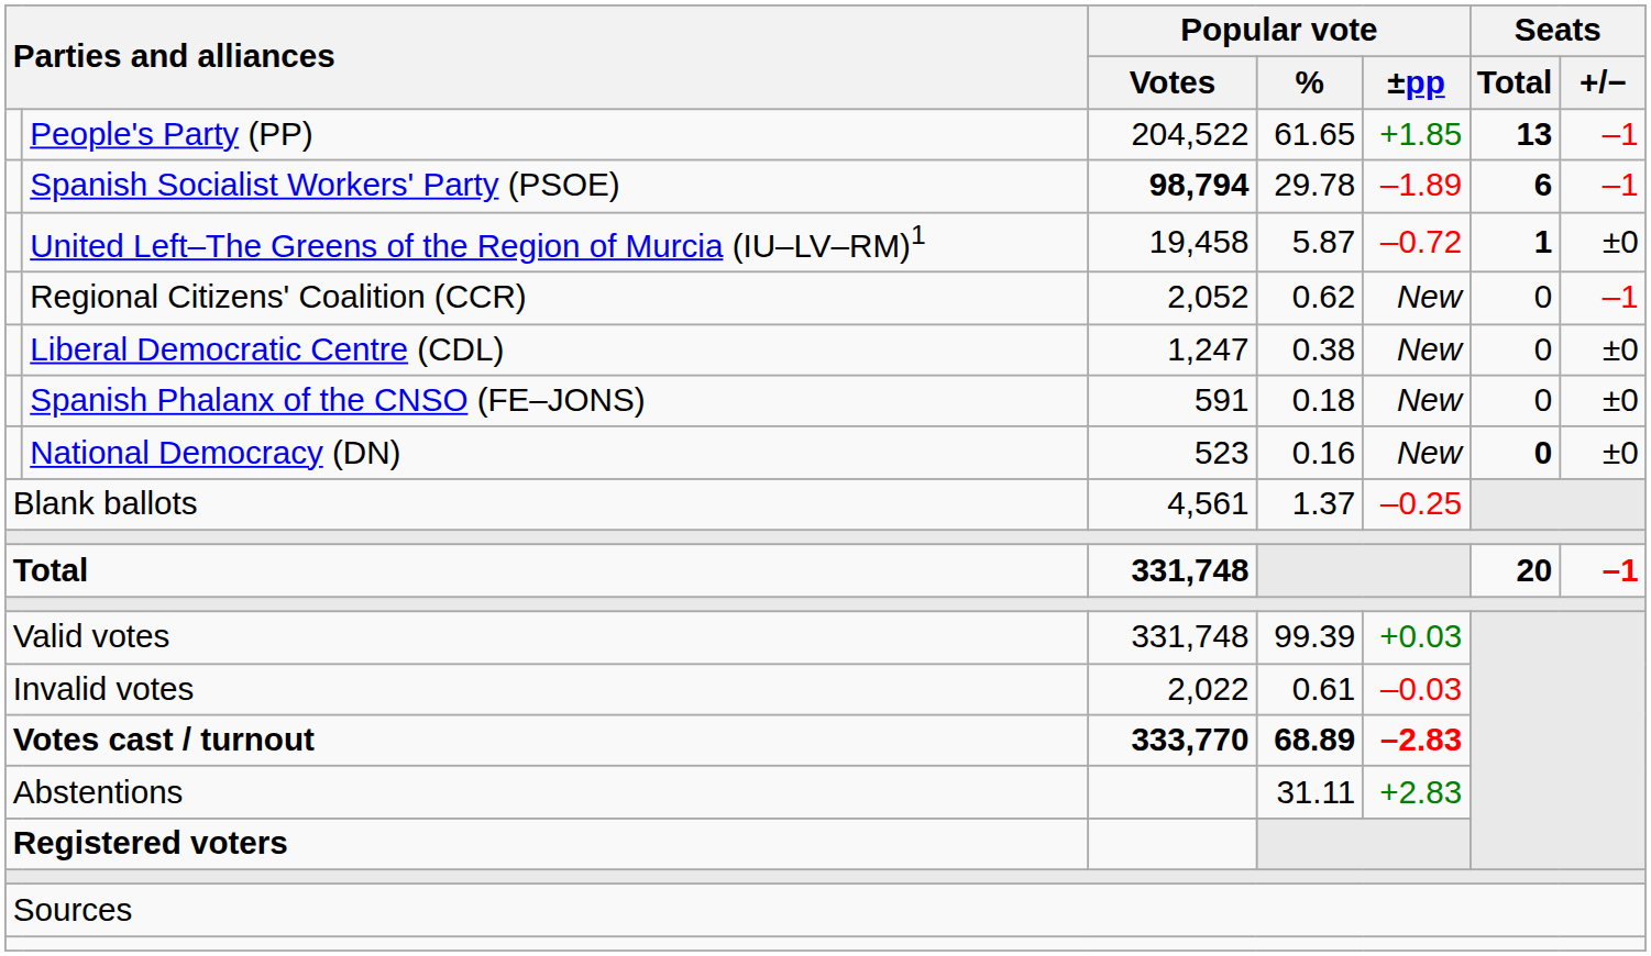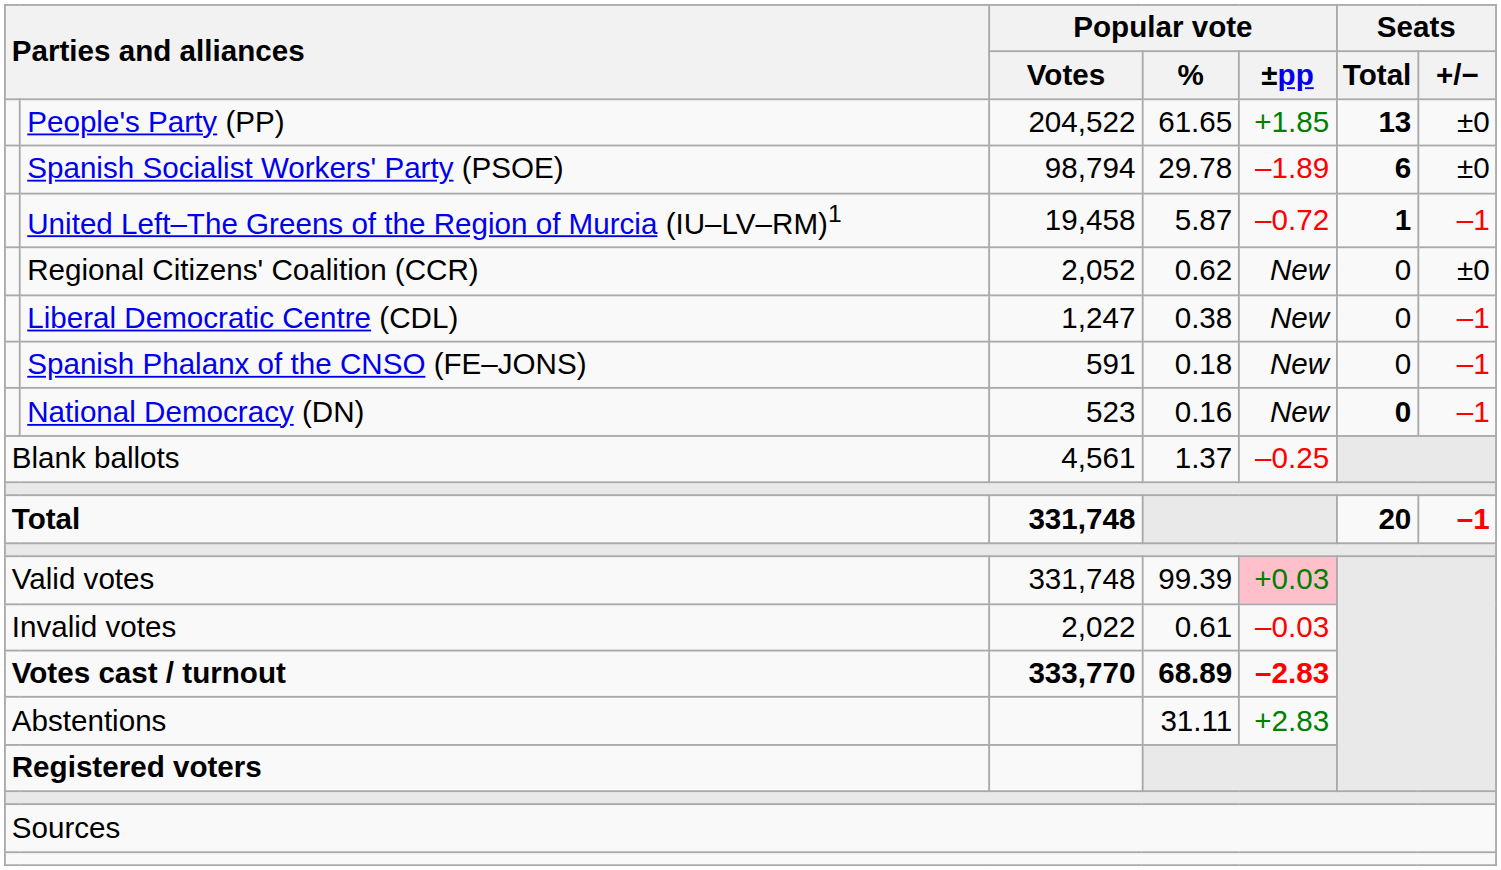People's Party (PP) | Seats / +/−: –1 -> ±0
Spanish Socialist Workers' Party (PSOE) | Popular vote / Votes: bold -> normal
Spanish Socialist Workers' Party (PSOE) | Seats / +/−: –1 -> ±0
United Left–The Greens of the Region of Murcia (IU–LV–RM)1 | Seats / +/−: ±0 -> –1
Regional Citizens' Coalition (CCR) | Seats / +/−: –1 -> ±0
Liberal Democratic Centre (CDL) | Seats / +/−: ±0 -> –1
Spanish Phalanx of the CNSO (FE–JONS) | Seats / +/−: ±0 -> –1
National Democracy (DN) | Seats / +/−: ±0 -> –1
Valid votes | Popular vote / ±pp: no background -> pink background
